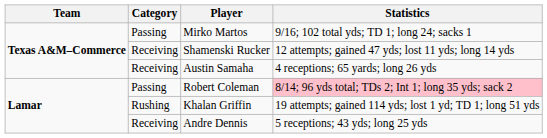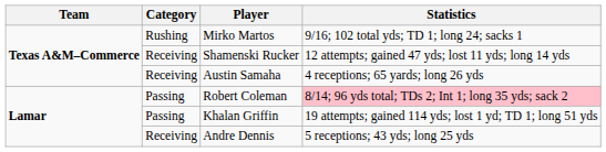Mirko Martos | Category: Passing -> Rushing
Khalan Griffin | Category: Rushing -> Passing
